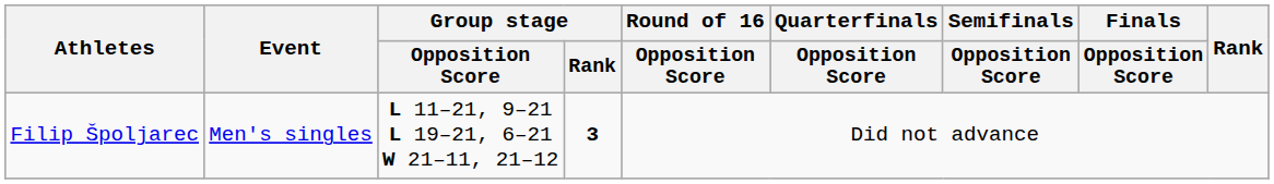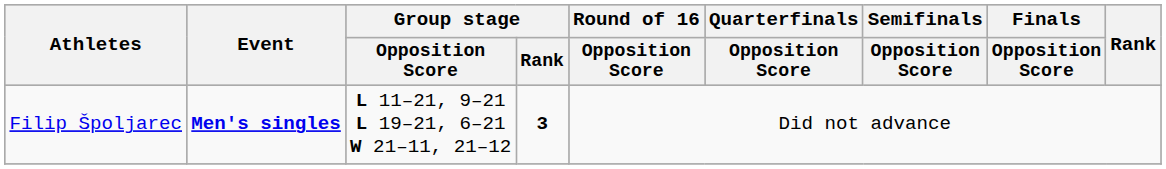Filip Špoljarec | Event: normal -> bold
